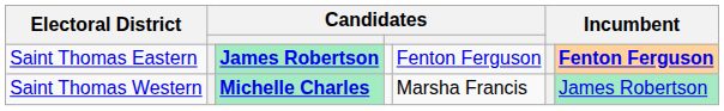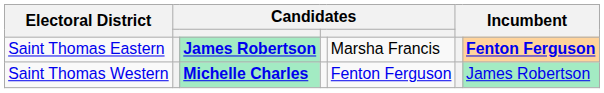Saint Thomas Eastern | column 5: Fenton Ferguson -> Marsha Francis
Saint Thomas Western | column 5: Marsha Francis -> Fenton Ferguson
